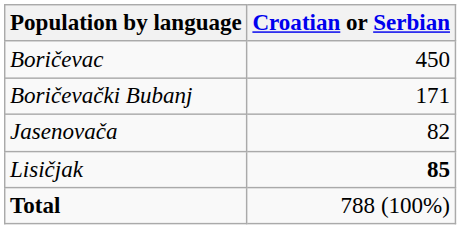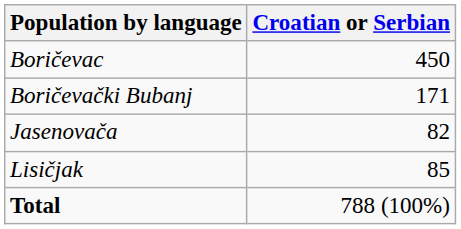Lisičjak | Croatian or Serbian: bold -> normal
